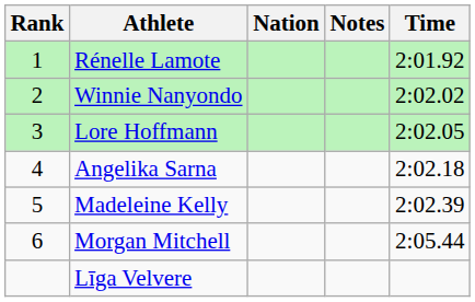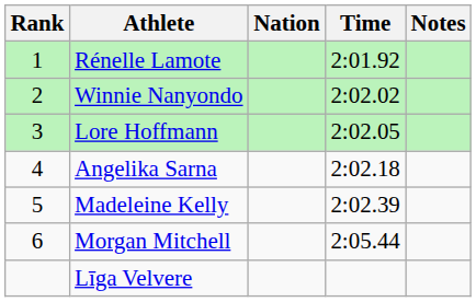columns swapped: Time <-> Notes
